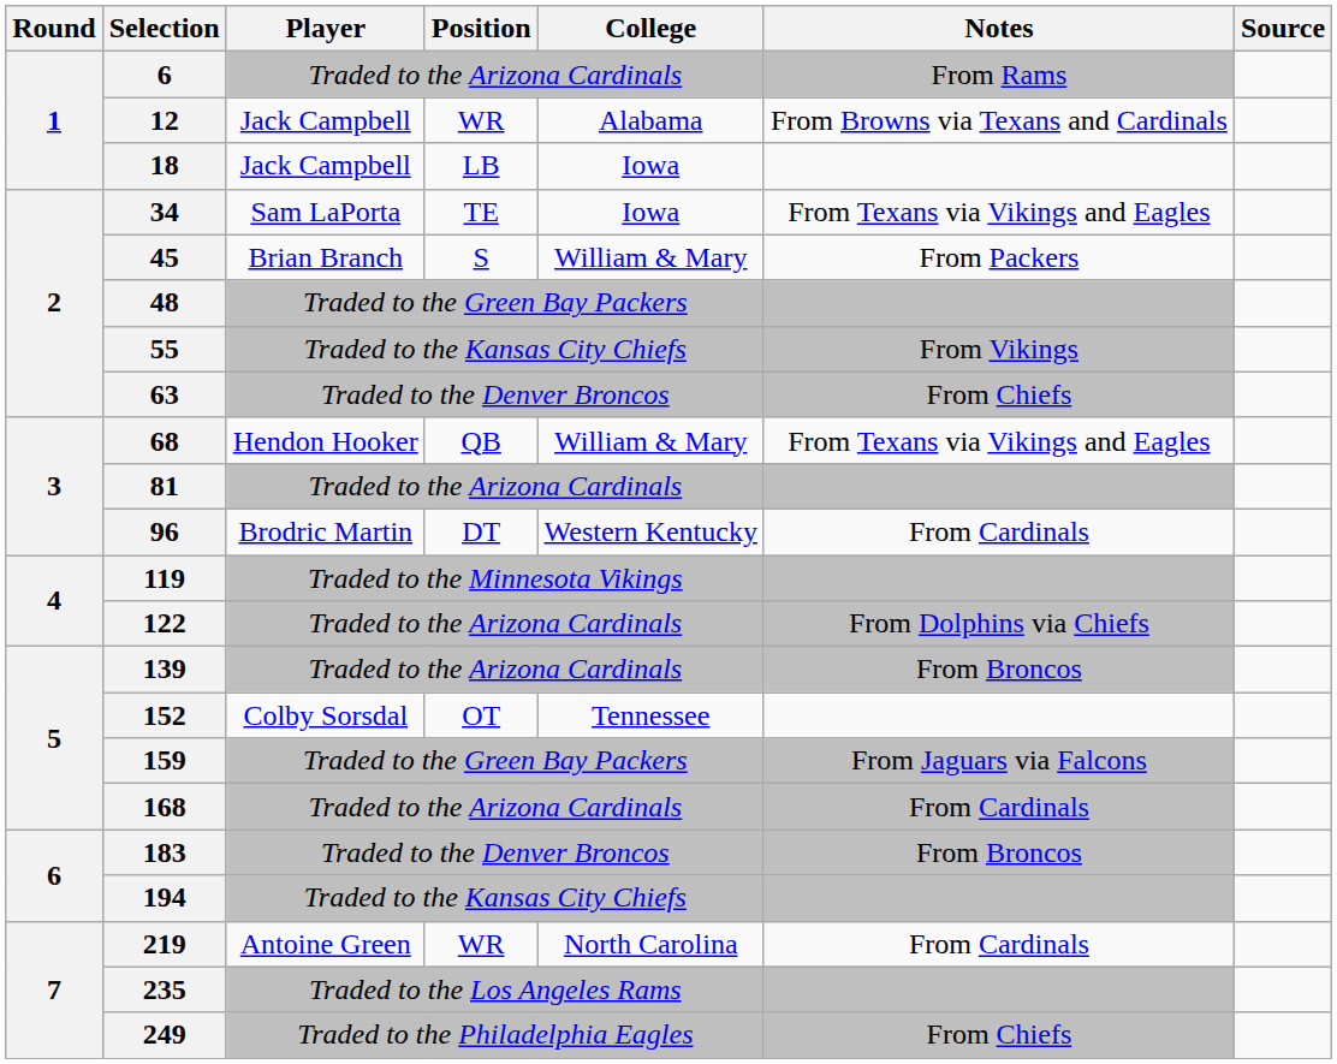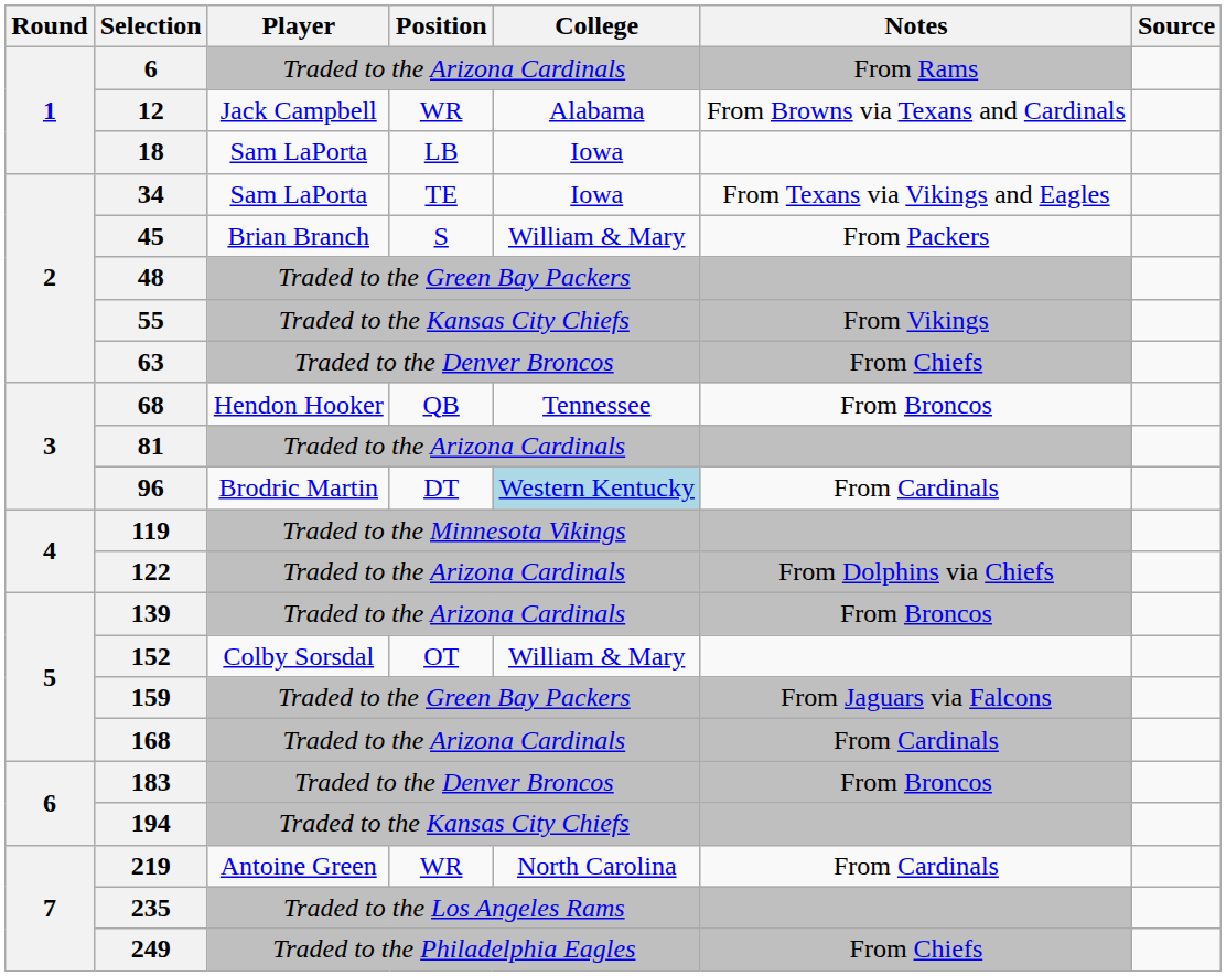18 | Player: Jack Campbell -> Sam LaPorta
68 | College: William & Mary -> Tennessee
68 | Notes: From Texans via Vikings and Eagles -> From Broncos
96 | College: no background -> lightblue background
152 | College: Tennessee -> William & Mary
